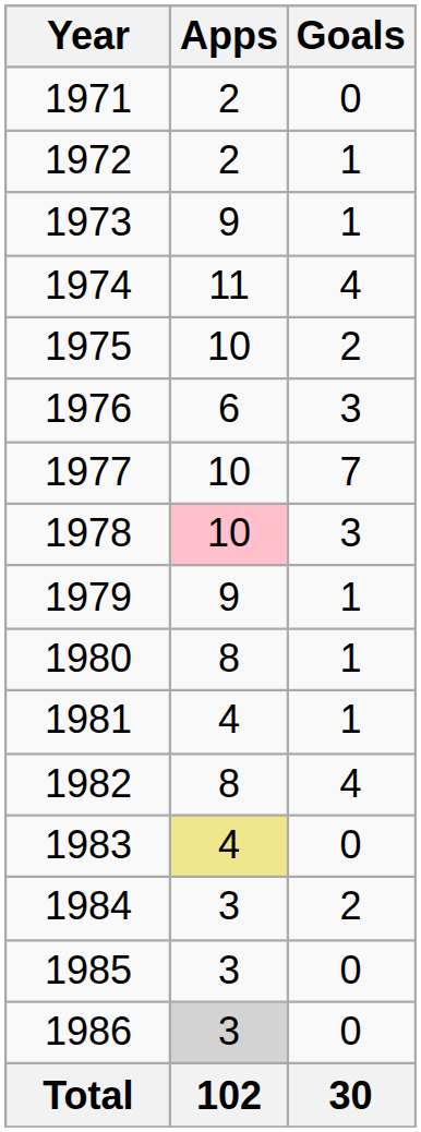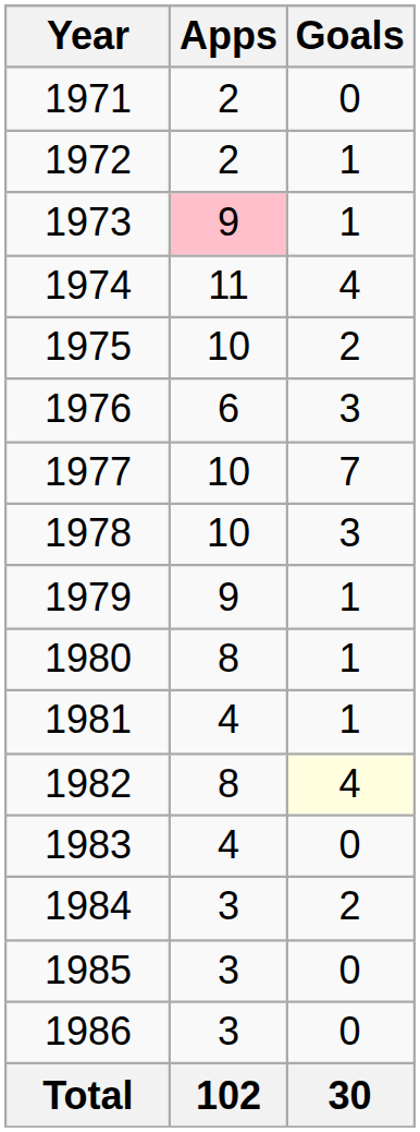1973 | Apps: no background -> pink background
1978 | Apps: pink background -> no background
1982 | Goals: no background -> lightyellow background
1983 | Apps: khaki background -> no background
1986 | Apps: lightgrey background -> no background
